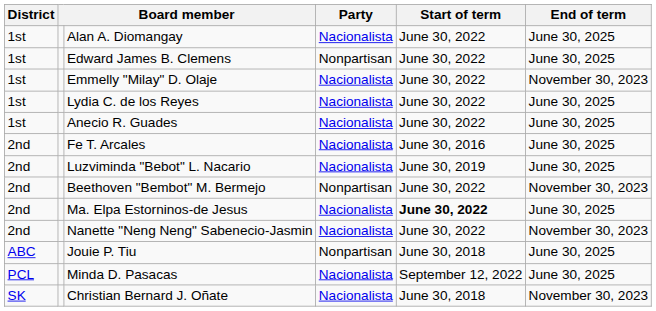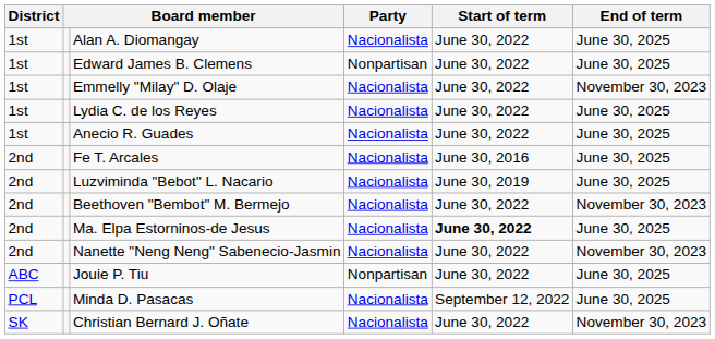Beethoven "Bembot" M. Bermejo | Party: Nonpartisan -> Nacionalista
Jouie P. Tiu | Start of term: June 30, 2018 -> June 30, 2022
Christian Bernard J. Oñate | Start of term: June 30, 2018 -> June 30, 2022
